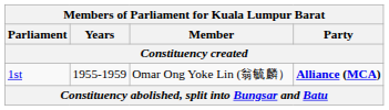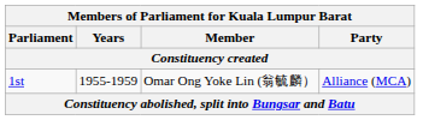1st | Party: bold -> normal
